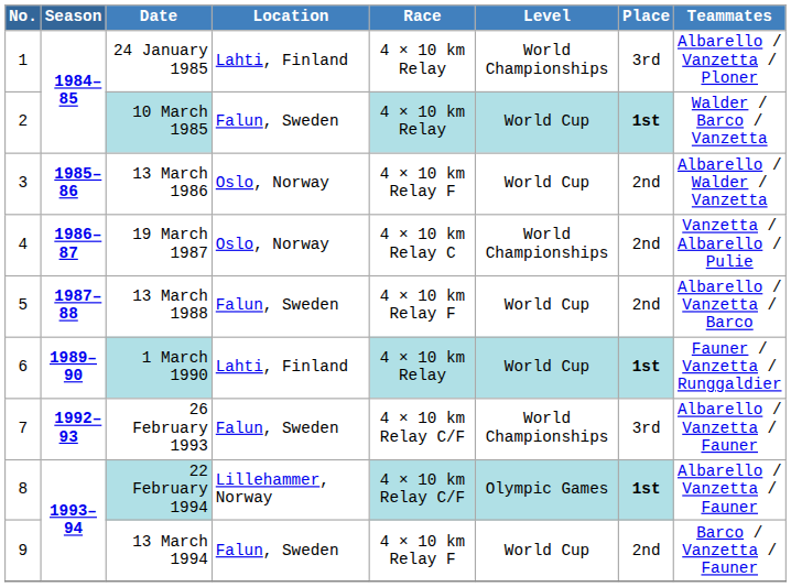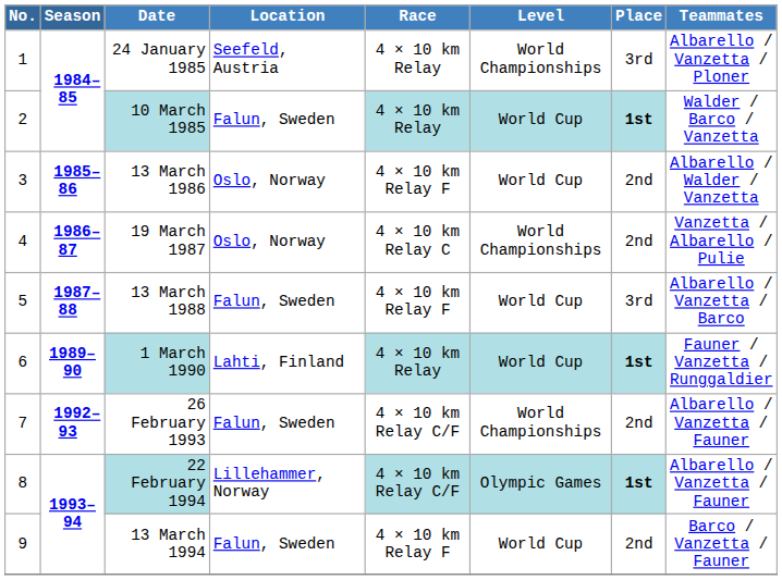24 January 1985 | Location: Lahti, Finland -> Seefeld, Austria
13 March 1988 | Place: 2nd -> 3rd
26 February 1993 | Place: 3rd -> 2nd
